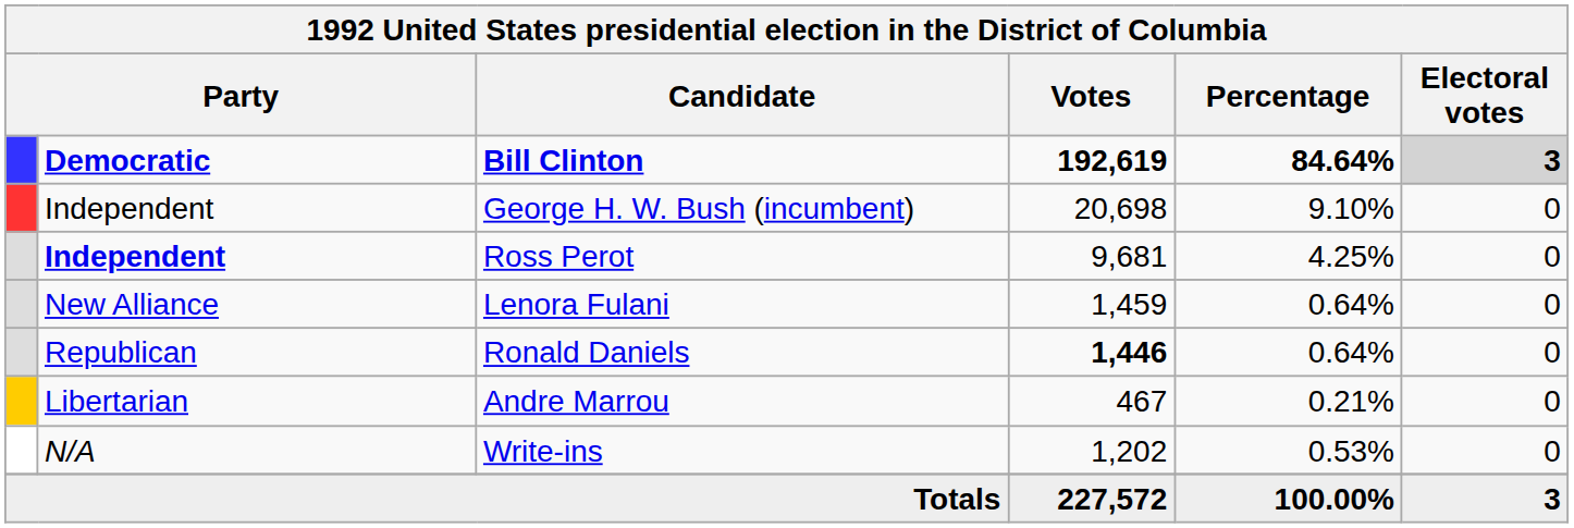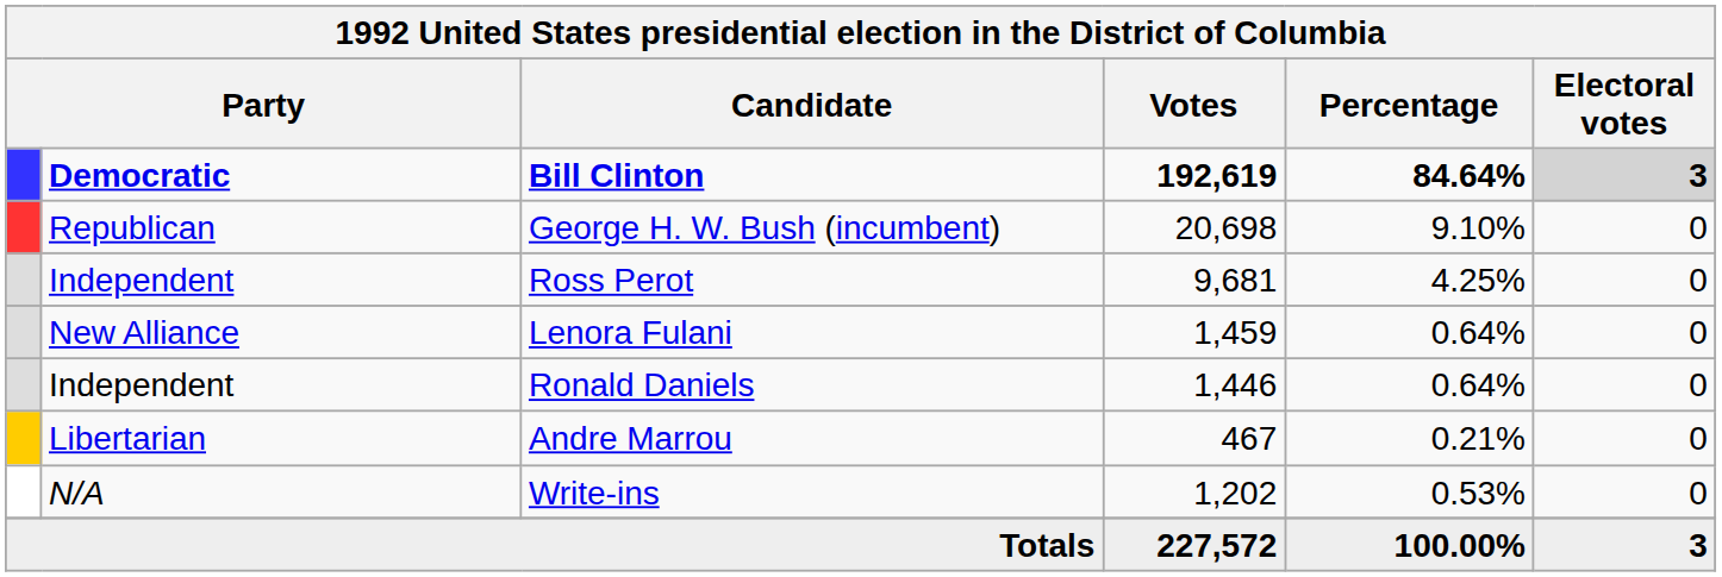George H. W. Bush (incumbent) | column 2: Independent -> Republican
Ross Perot | column 2: bold -> normal
Ronald Daniels | column 2: Republican -> Independent
Ronald Daniels | Votes: bold -> normal
